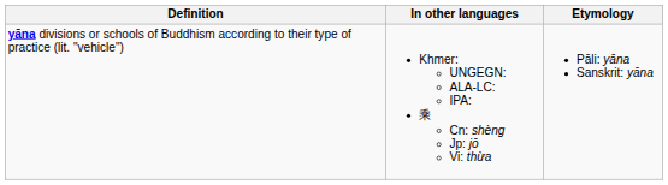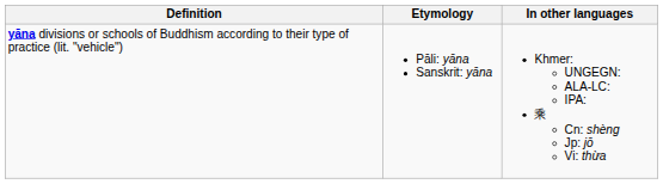columns swapped: Etymology <-> In other languages
